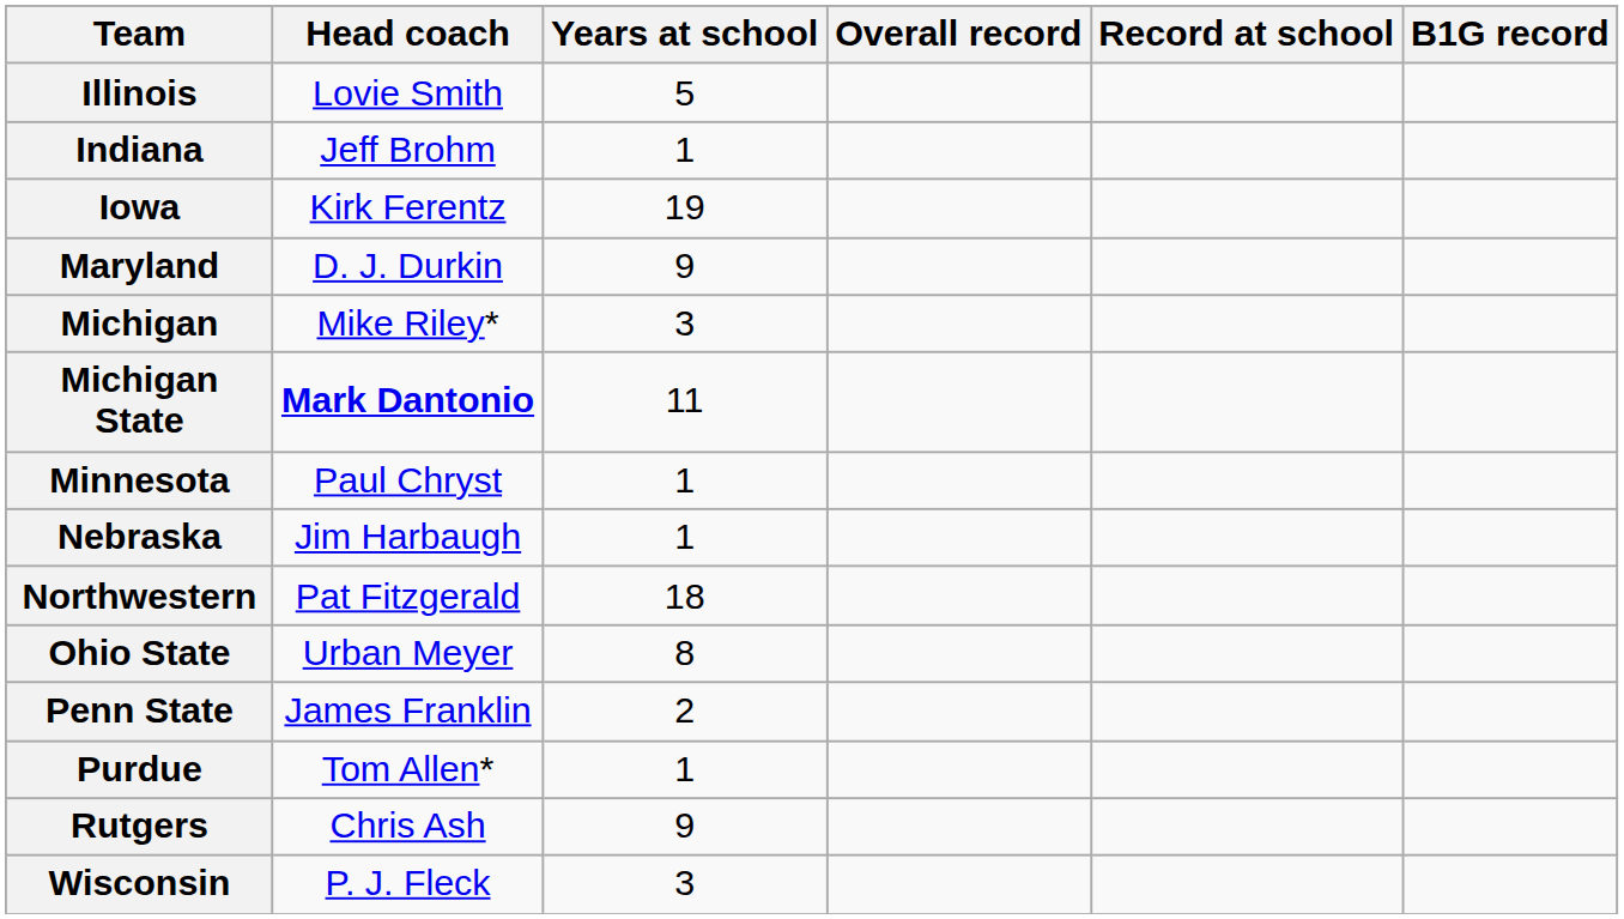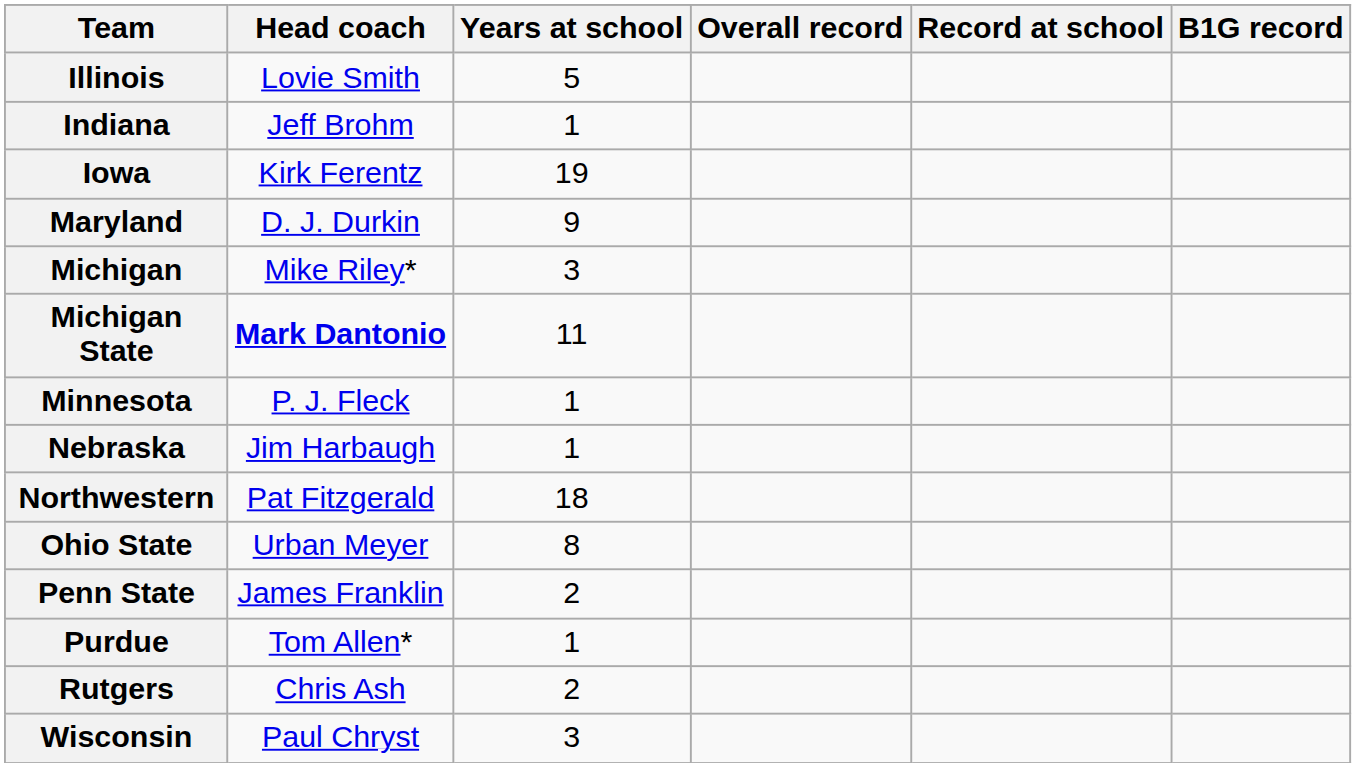Minnesota | Head coach: Paul Chryst -> P. J. Fleck
Rutgers | Years at school: 9 -> 2
Wisconsin | Head coach: P. J. Fleck -> Paul Chryst
